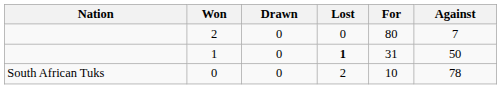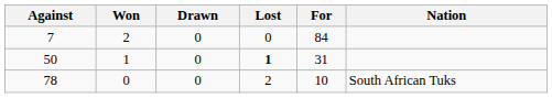columns swapped: Nation <-> Against
row 2 | For: 80 -> 84
